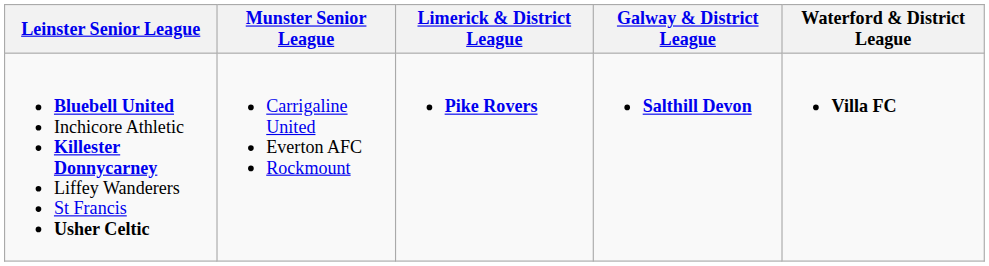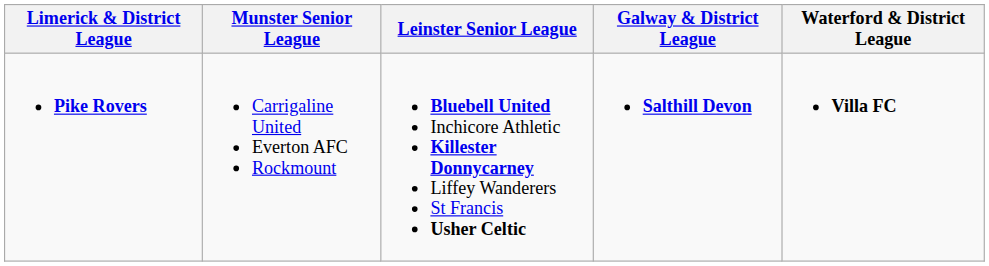columns swapped: Leinster Senior League <-> Limerick & District League
